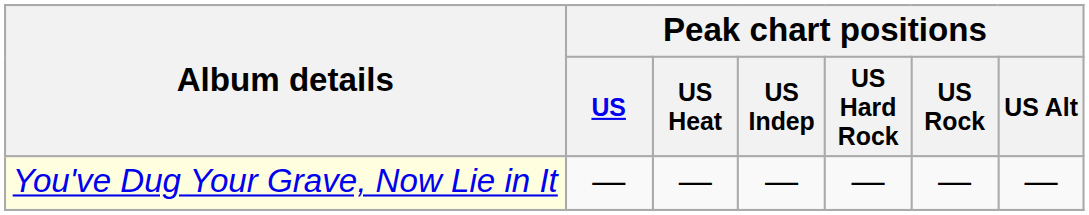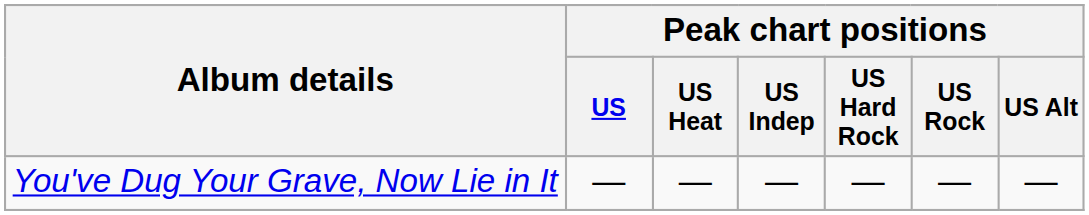You've Dug Your Grave, Now Lie in It | Album details: lightyellow background -> no background
